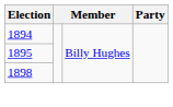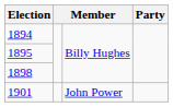+ row: 1901 | John Power
